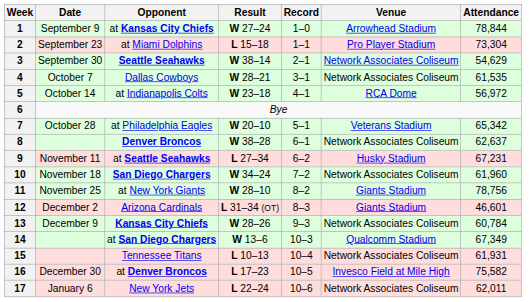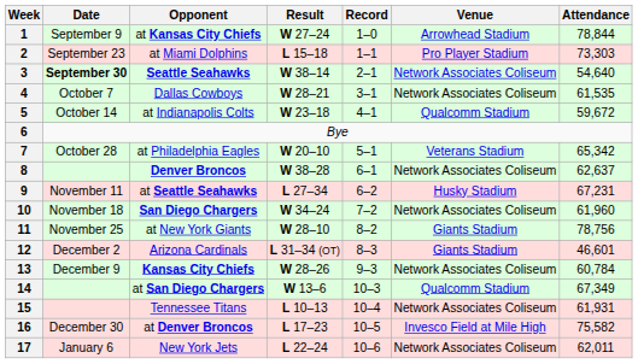2 | Attendance: 73,304 -> 73,303
3 | Date: normal -> bold
3 | Attendance: 54,629 -> 54,640
5 | Venue: RCA Dome -> Qualcomm Stadium
5 | Attendance: 56,972 -> 59,672
